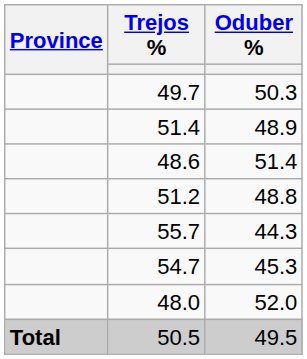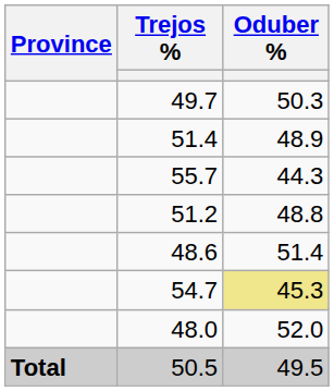rows swapped: 48.6 <-> 55.7
54.7 | Oduber %: no background -> khaki background
